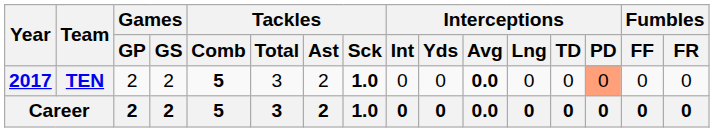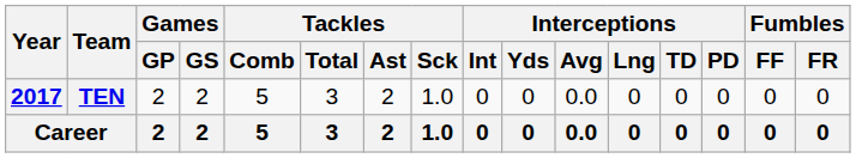TEN | Tackles / Comb: bold -> normal
TEN | Tackles / Sck: bold -> normal
TEN | Interceptions / Avg: bold -> normal
TEN | Interceptions / PD: lightsalmon background -> no background
